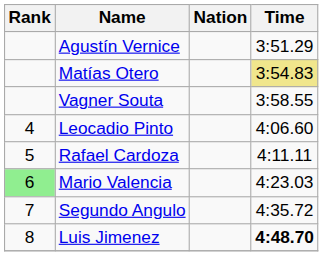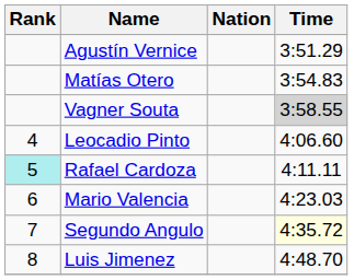Matías Otero | Time: khaki background -> no background
Vagner Souta | Time: no background -> lightgrey background
Rafael Cardoza | Rank: no background -> paleturquoise background
Mario Valencia | Rank: lightgreen background -> no background
Segundo Angulo | Time: no background -> lightyellow background
Luis Jimenez | Time: bold -> normal
